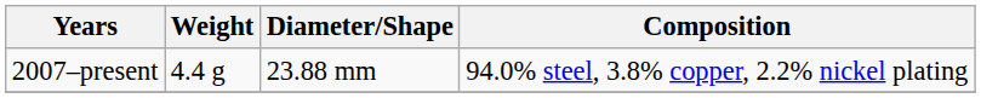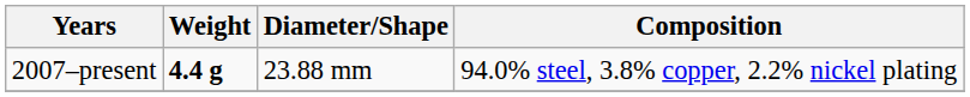2007–present | Weight: normal -> bold
